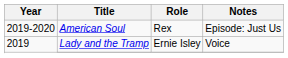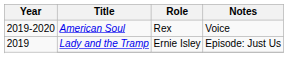American Soul | Notes: Episode: Just Us -> Voice
Lady and the Tramp | Notes: Voice -> Episode: Just Us
